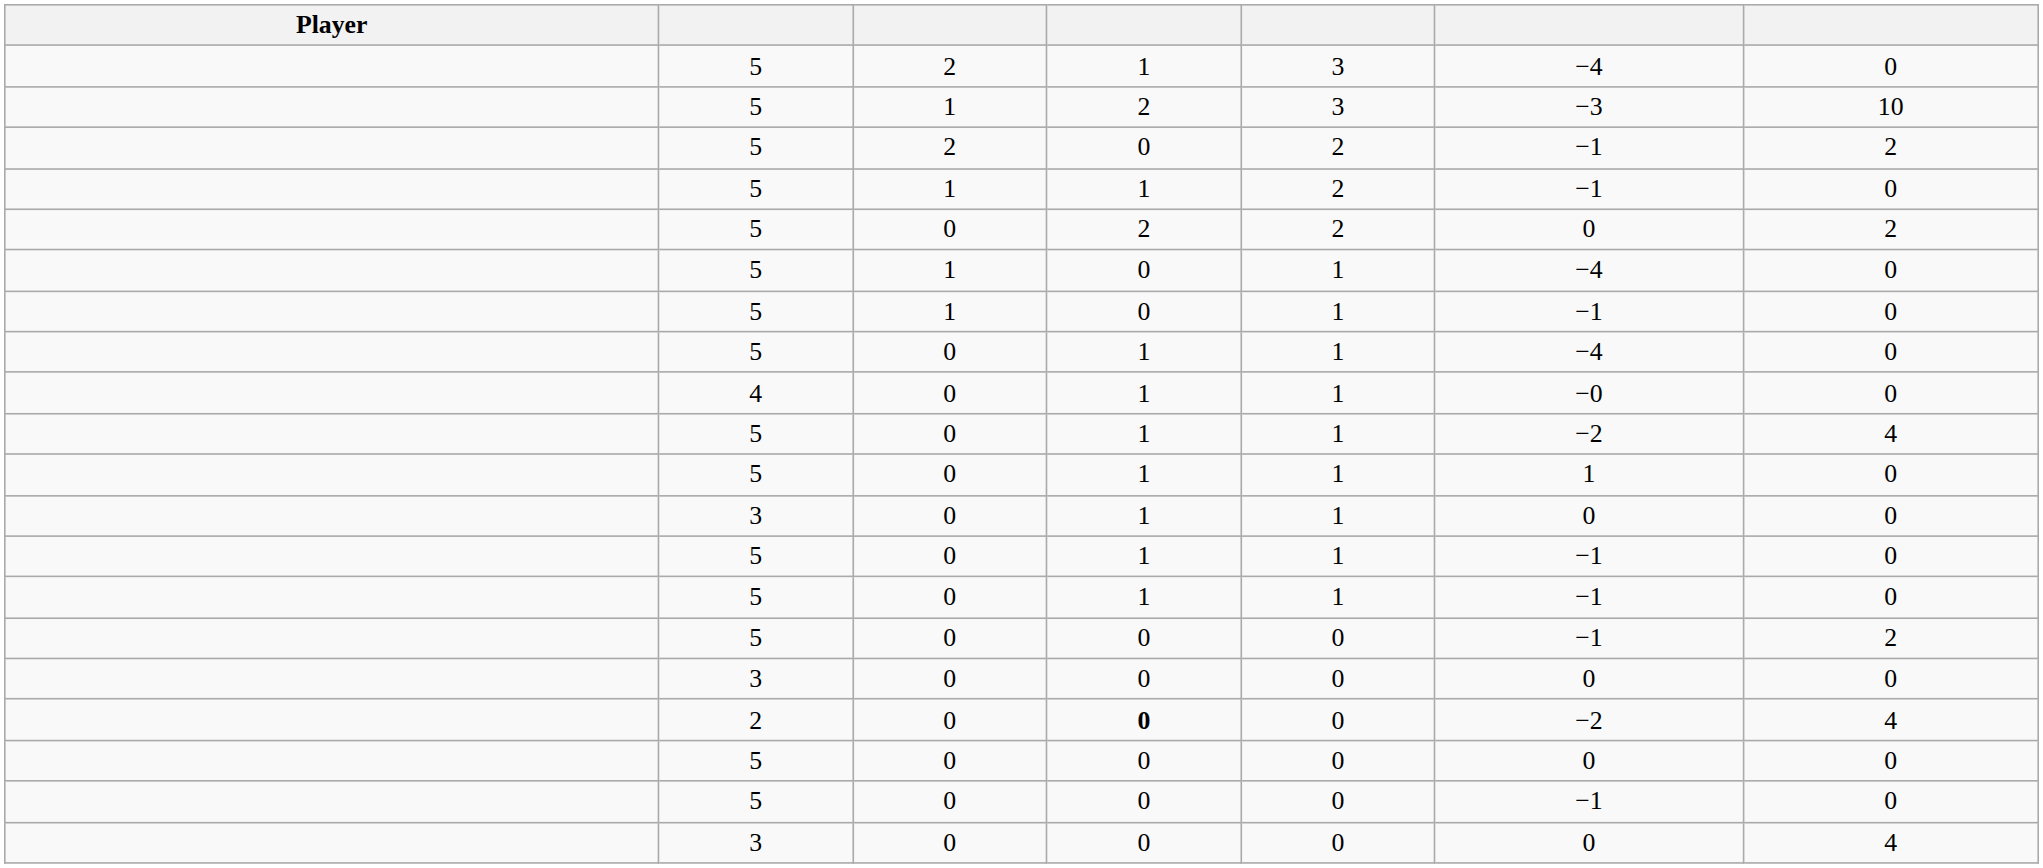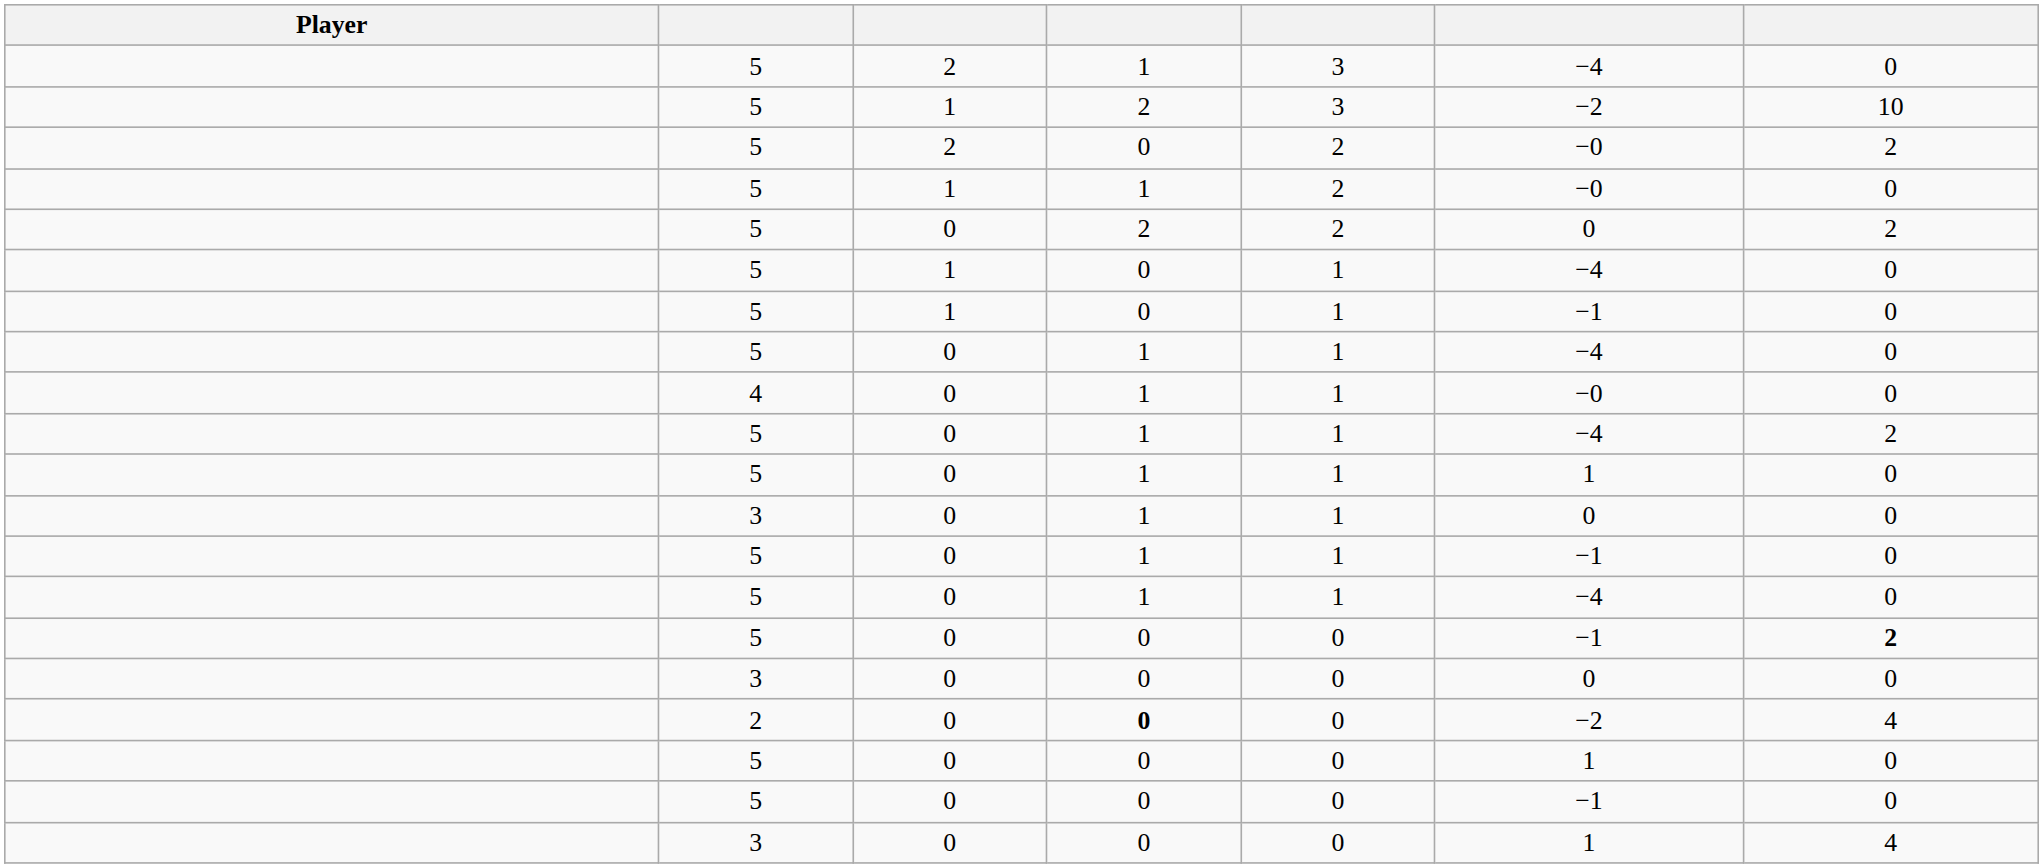row 3 | column 6: −3 -> −2
row 4 | column 6: −1 -> −0
row 5 | column 6: −1 -> −0
row 11 | column 6: −2 -> −4
row 11 | column 7: 4 -> 2
row 15 | column 6: −1 -> −4
row 16 | column 7: normal -> bold
row 19 | column 6: 0 -> 1
row 21 | column 6: 0 -> 1
